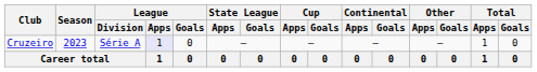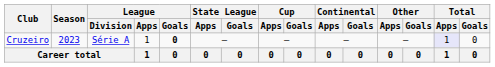Cruzeiro | League / Apps: lavender background -> no background
Cruzeiro | League / Goals: normal -> bold
Cruzeiro | Total / Apps: no background -> lavender background
